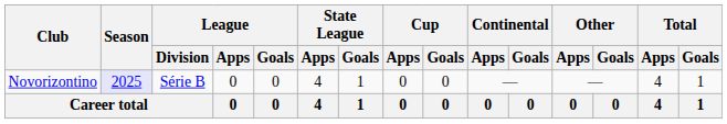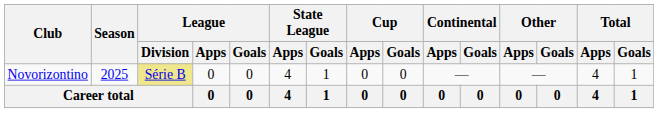Novorizontino | Season: lavender background -> no background
Novorizontino | League / Division: no background -> khaki background
